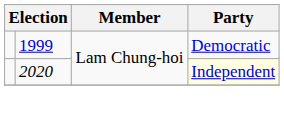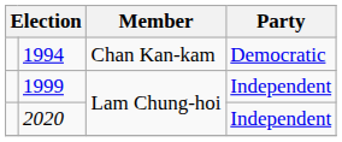+ row: 1994 | Chan Kan-kam | Democratic
1999 | Party: Democratic -> Independent
2020 | Party: lightyellow background -> no background
